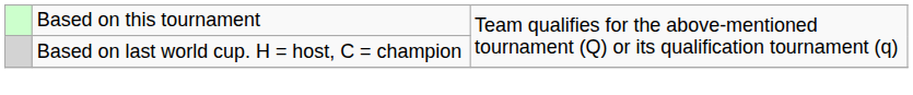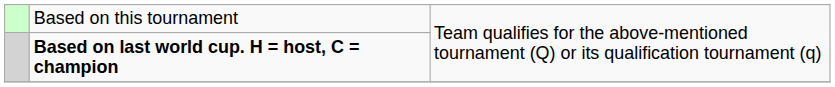Based on last world cup. H = host, C = champion | column 2: normal -> bold
